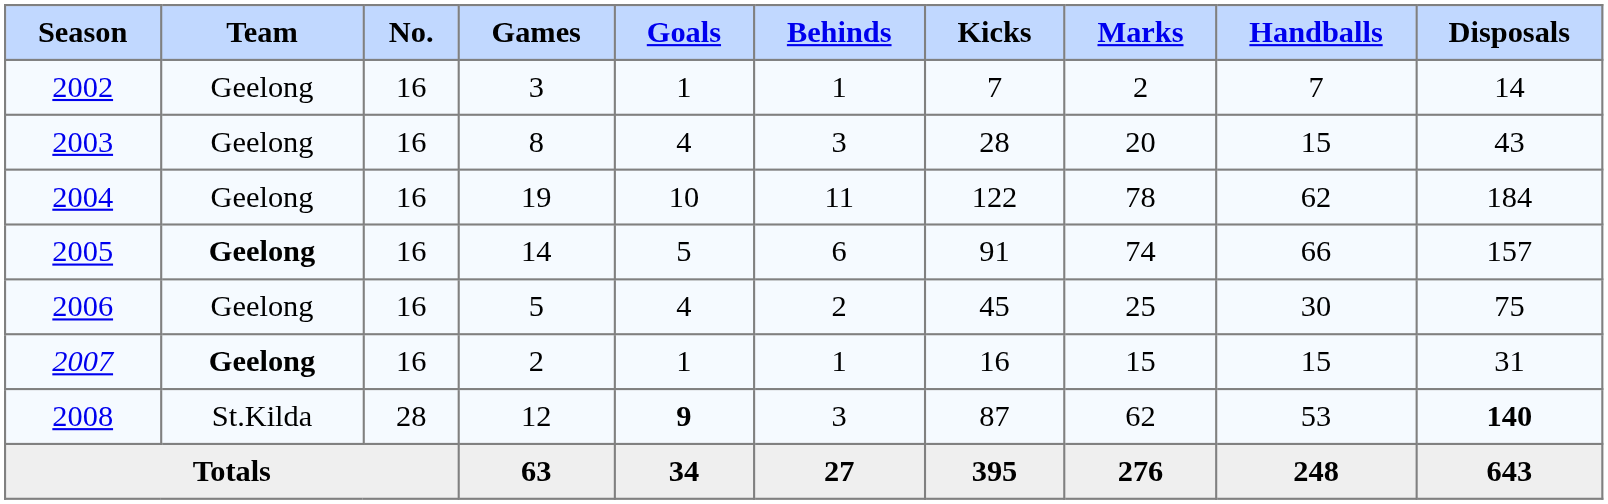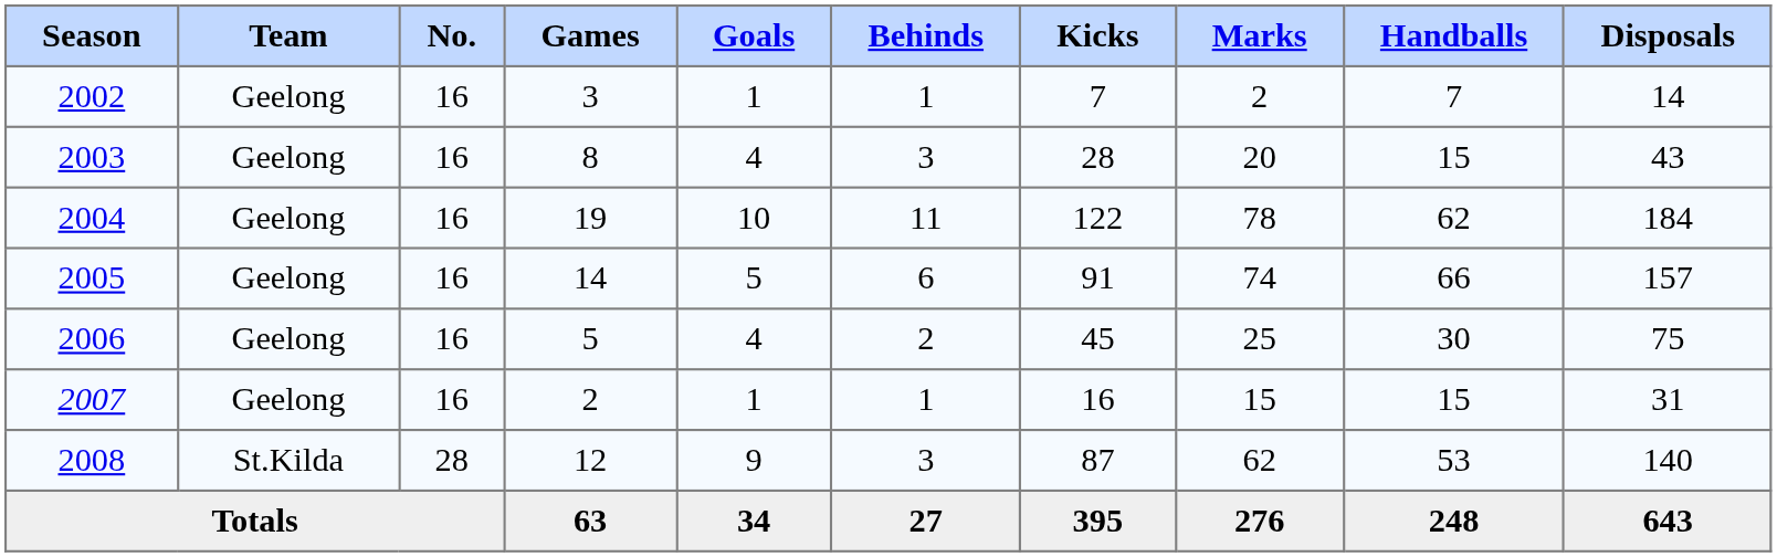2005 | Team: bold -> normal
2007 | Team: bold -> normal
2008 | Goals: bold -> normal
2008 | Disposals: bold -> normal
